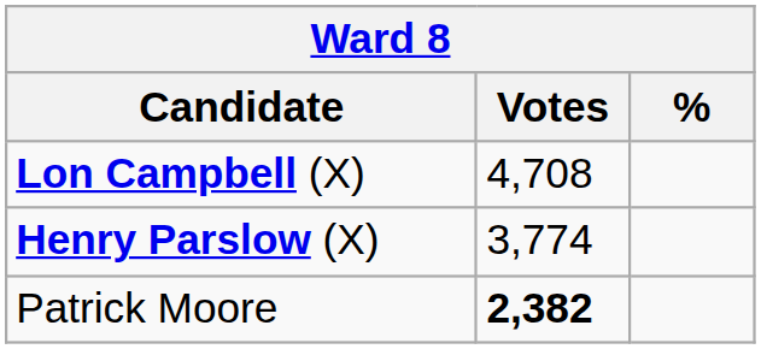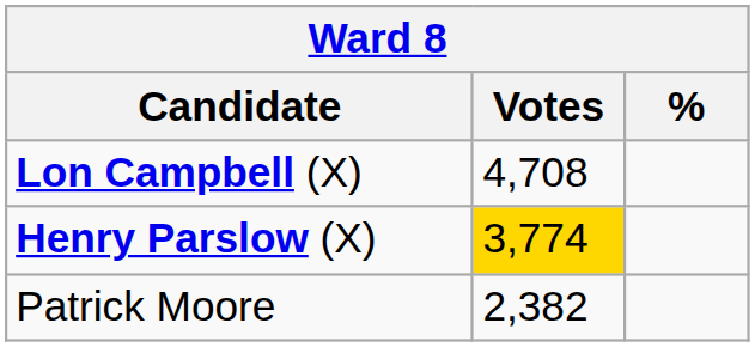Henry Parslow (X) | Votes: no background -> gold background
Patrick Moore | Votes: bold -> normal
